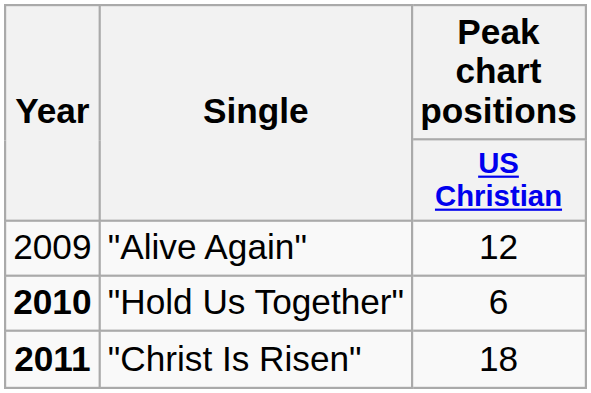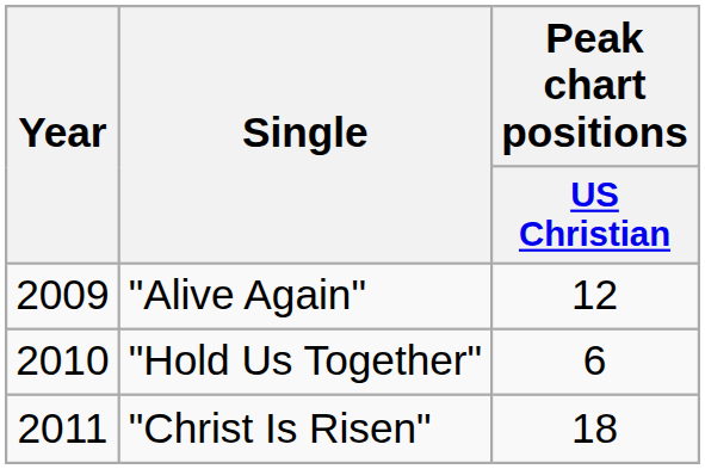"Hold Us Together" | Year: bold -> normal
"Christ Is Risen" | Year: bold -> normal
